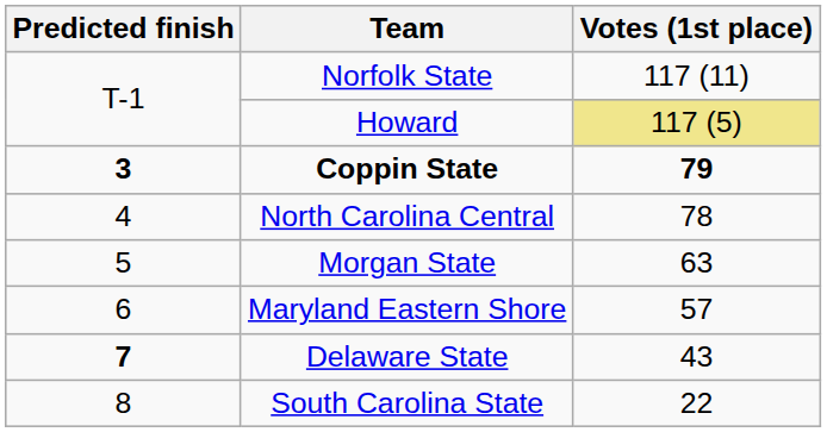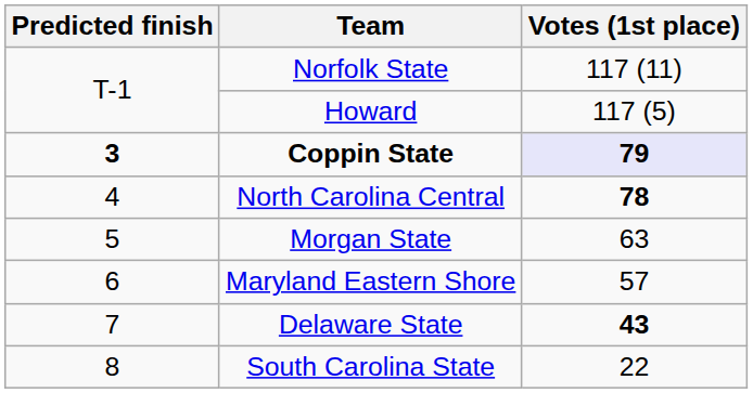Howard | Votes (1st place): khaki background -> no background
Coppin State | Votes (1st place): no background -> lavender background
North Carolina Central | Votes (1st place): normal -> bold
Delaware State | Predicted finish: bold -> normal
Delaware State | Votes (1st place): normal -> bold
